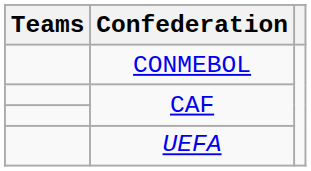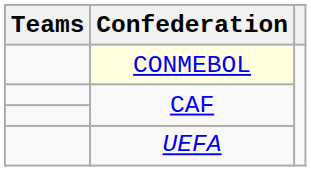CONMEBOL | Confederation: no background -> lightyellow background
